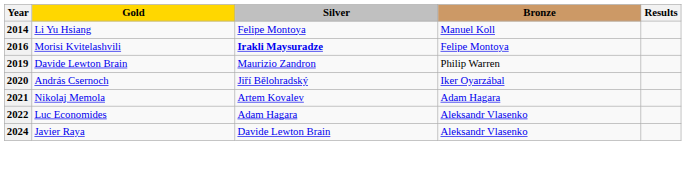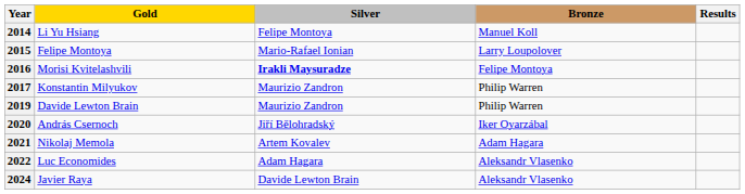+ row: 2015 | Felipe Montoya | Mario-Rafael Ionian | Larry Loupolover
+ row: 2017 | Konstantin Milyukov | Maurizio Zandron | Philip Warren
